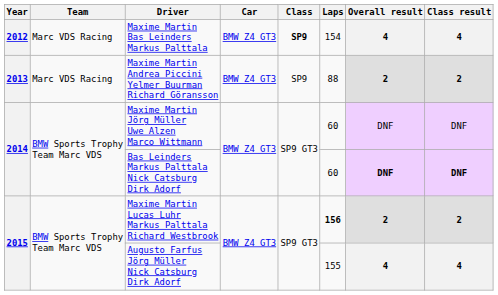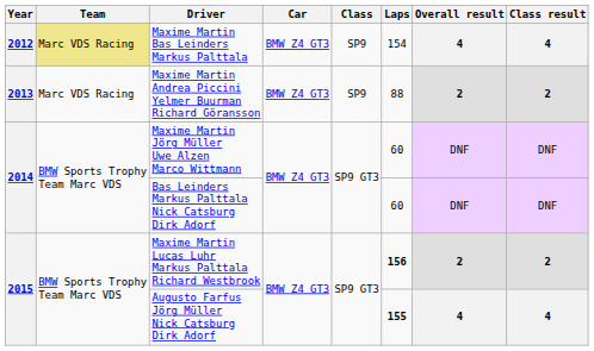Maxime Martin Bas Leinders Markus Palttala | Team: no background -> khaki background
Maxime Martin Bas Leinders Markus Palttala | Class: bold -> normal
Bas Leinders Markus Palttala Nick Catsburg Dirk Adorf | Overall result: bold -> normal
Bas Leinders Markus Palttala Nick Catsburg Dirk Adorf | Class result: bold -> normal
Augusto Farfus Jörg Müller Nick Catsburg Dirk Adorf | Laps: normal -> bold
